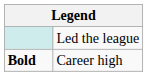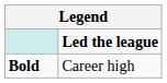row 2 | column 2: normal -> bold
